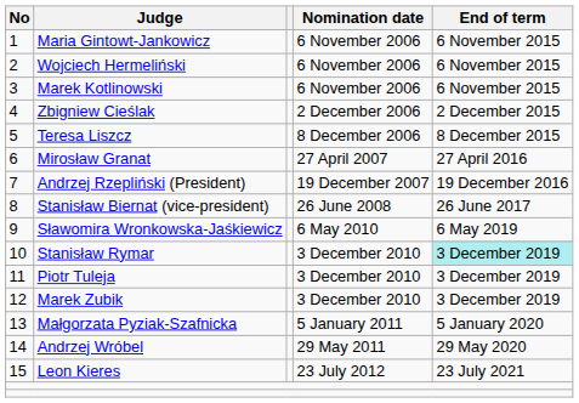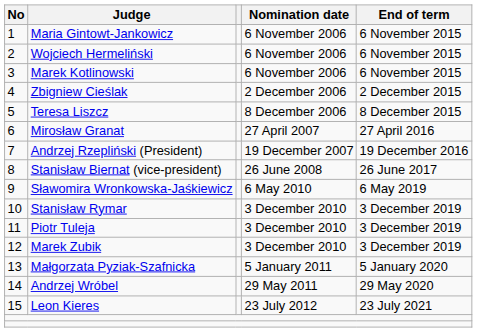Stanisław Rymar | End of term: paleturquoise background -> no background
